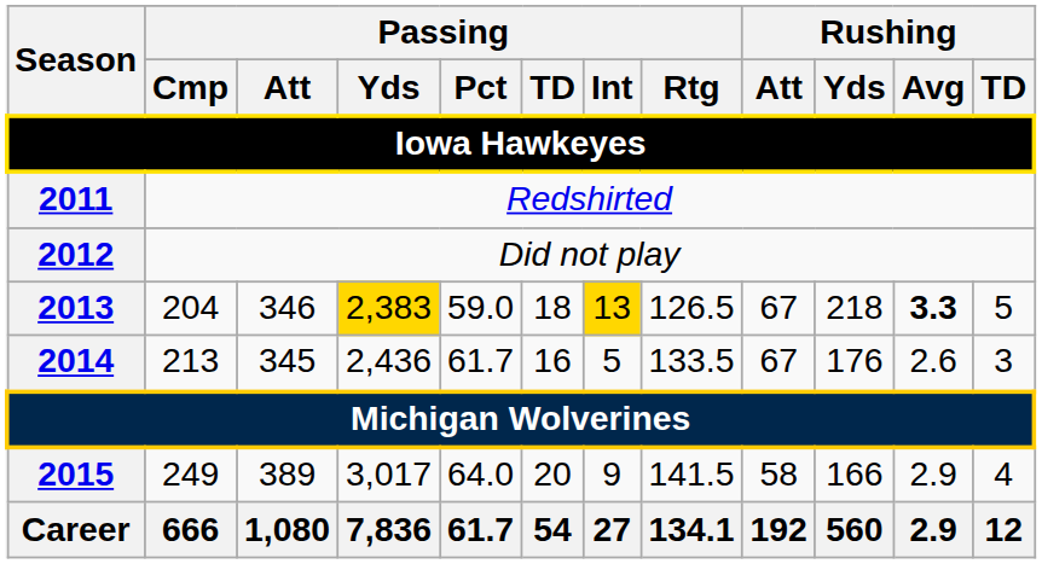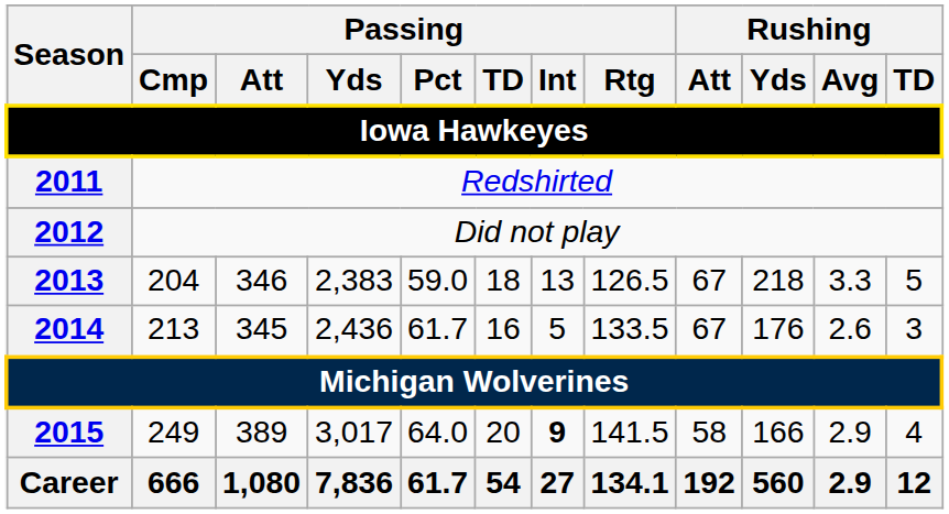2013 | Passing / Yds: gold background -> no background
2013 | Passing / Int: gold background -> no background
2013 | Rushing / Avg: bold -> normal
2015 | Passing / Int: normal -> bold
